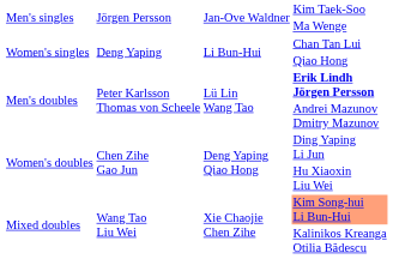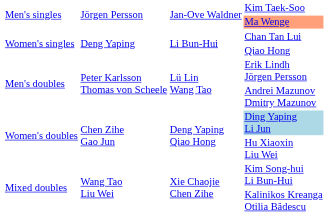Ma Wenge | column 4: no background -> lightsalmon background
Erik Lindh Jörgen Persson | column 4: bold -> normal
Ding Yaping Li Jun | column 4: no background -> lightblue background
Kim Song-hui Li Bun-Hui | column 4: lightsalmon background -> no background
